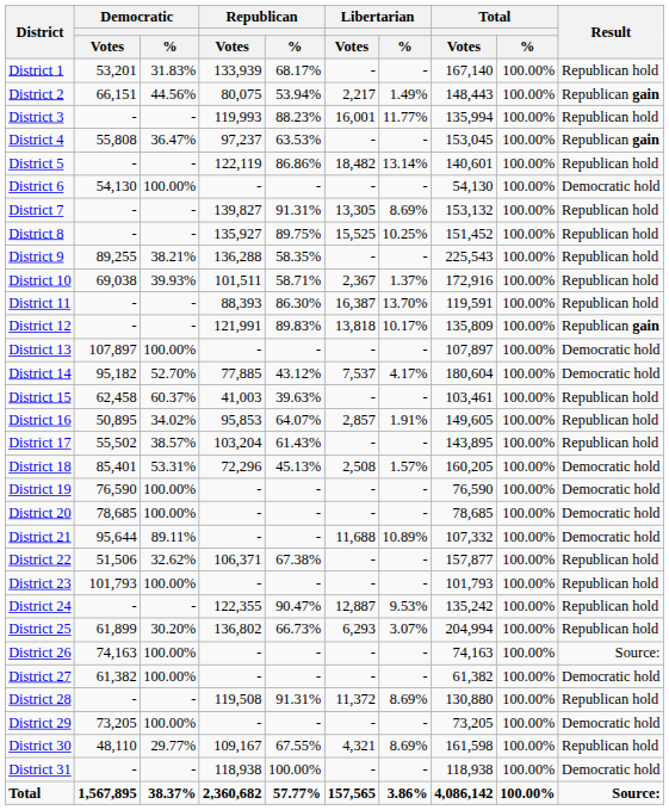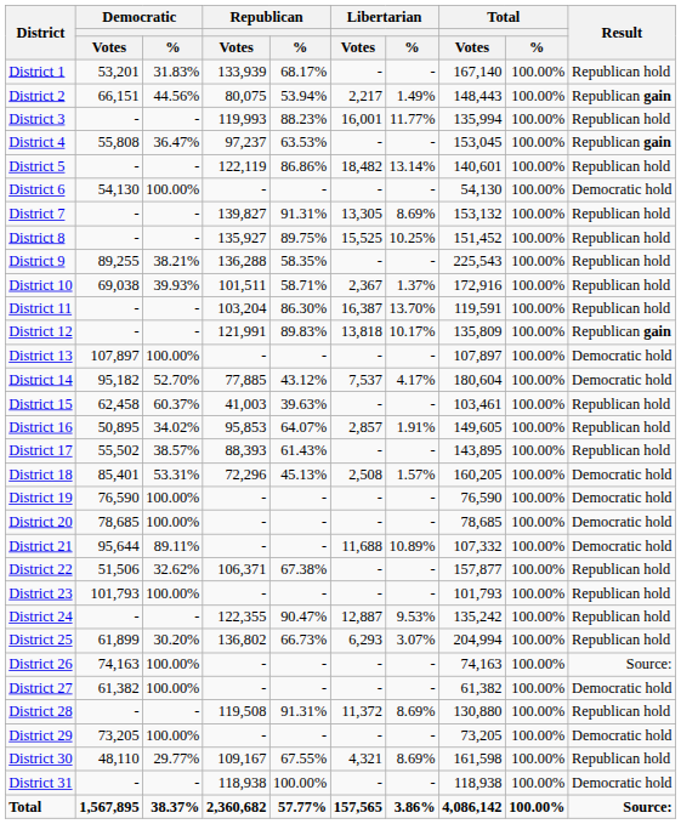District 11 | Republican / Votes: 88,393 -> 103,204
District 17 | Republican / Votes: 103,204 -> 88,393
